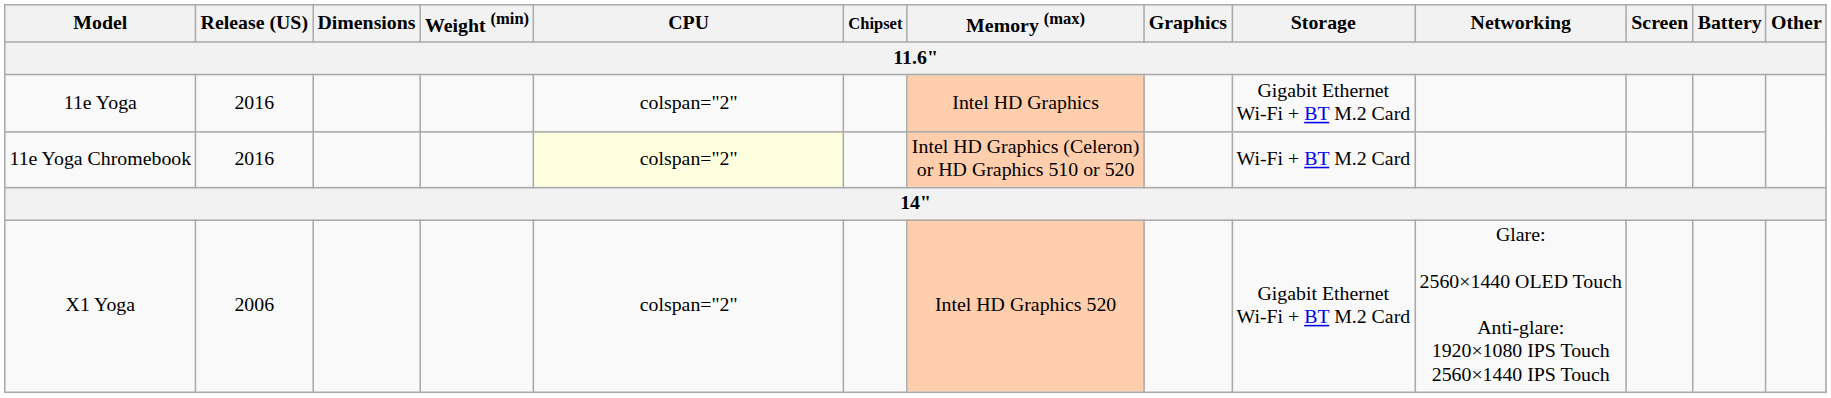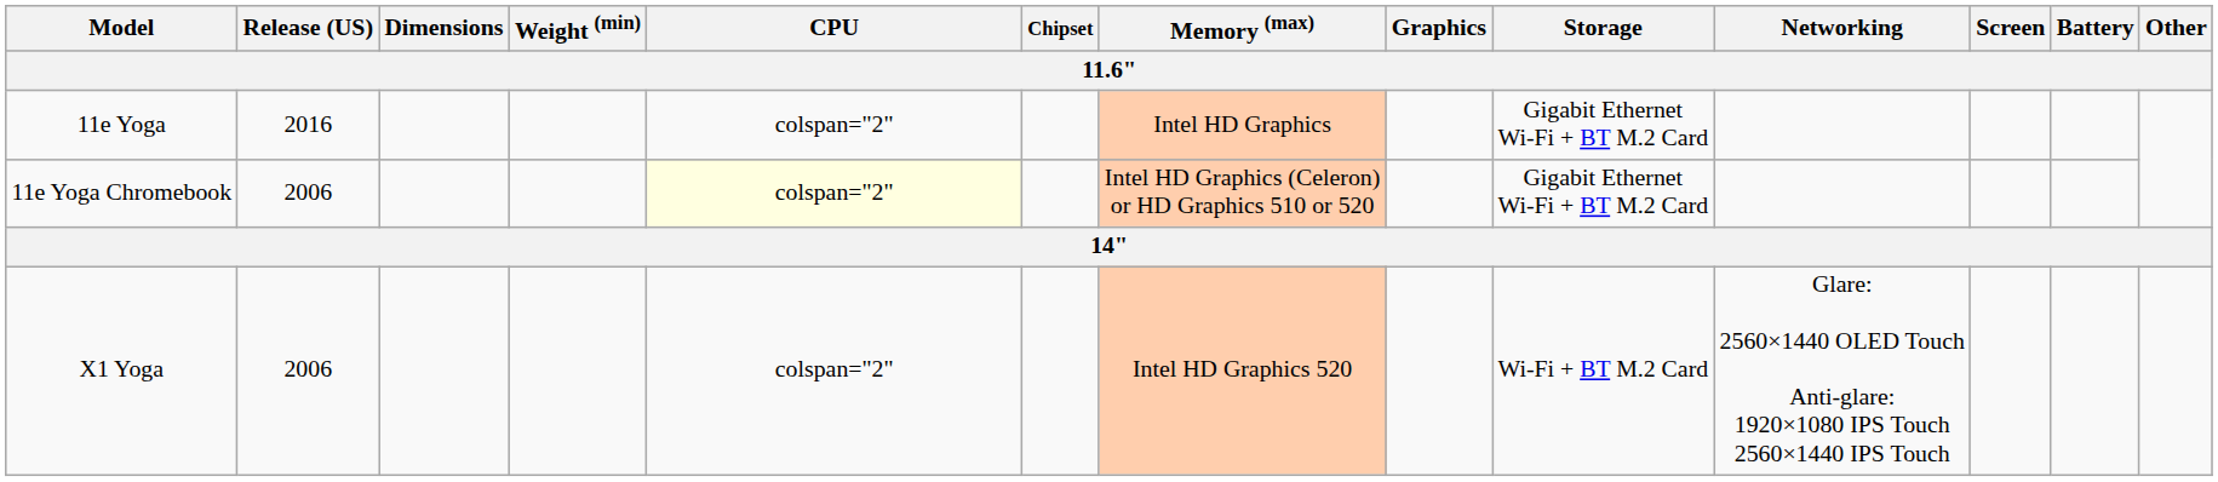11e Yoga Chromebook | Release (US): 2016 -> 2006
11e Yoga Chromebook | Storage: Wi-Fi + BT M.2 Card -> Gigabit Ethernet Wi-Fi + BT M.2 Card
X1 Yoga | Storage: Gigabit Ethernet Wi-Fi + BT M.2 Card -> Wi-Fi + BT M.2 Card
